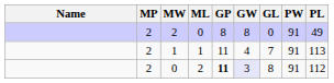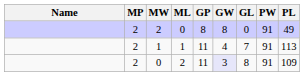row 4 | GP: bold -> normal
row 4 | PL: 112 -> 109
